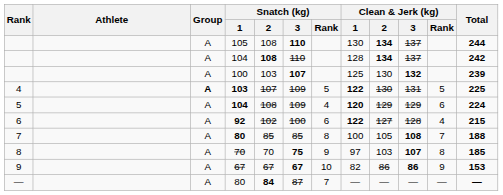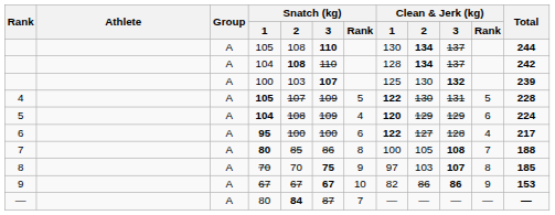row 6 | Group: bold -> normal
row 6 | Snatch (kg) / 1: 103 -> 105
row 6 | Total: 225 -> 228
row 8 | Snatch (kg) / 1: 92 -> 95
row 8 | Snatch (kg) / 2: 102 -> 100
row 8 | Total: 215 -> 217
row 9 | Snatch (kg) / 3: 85 -> 86
